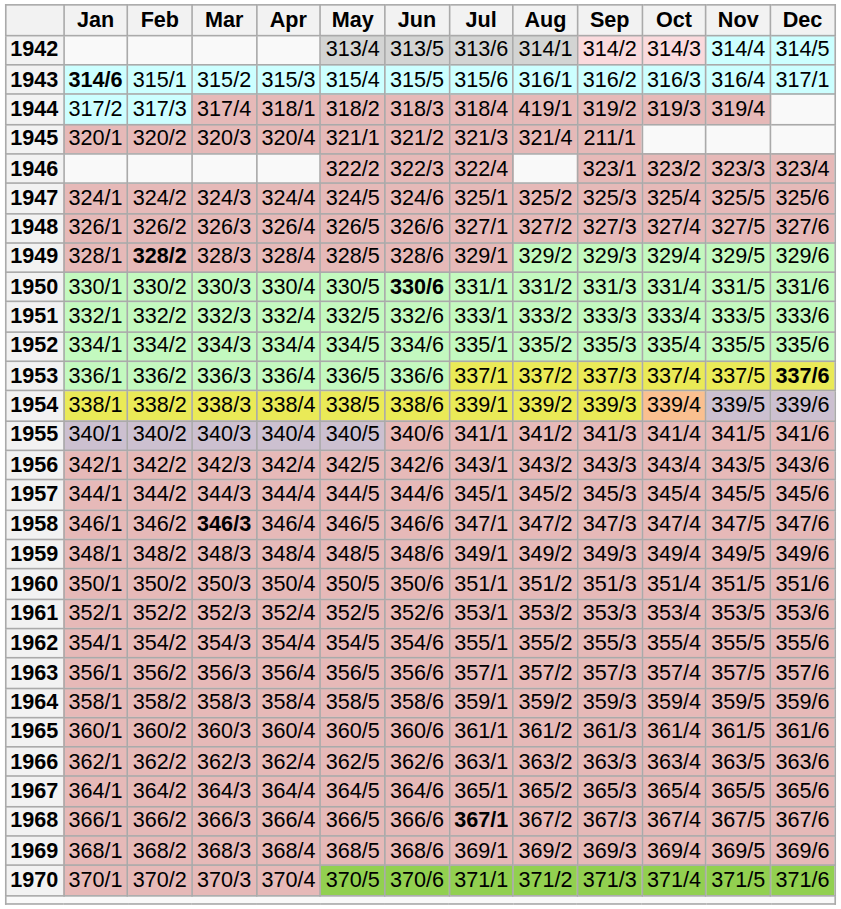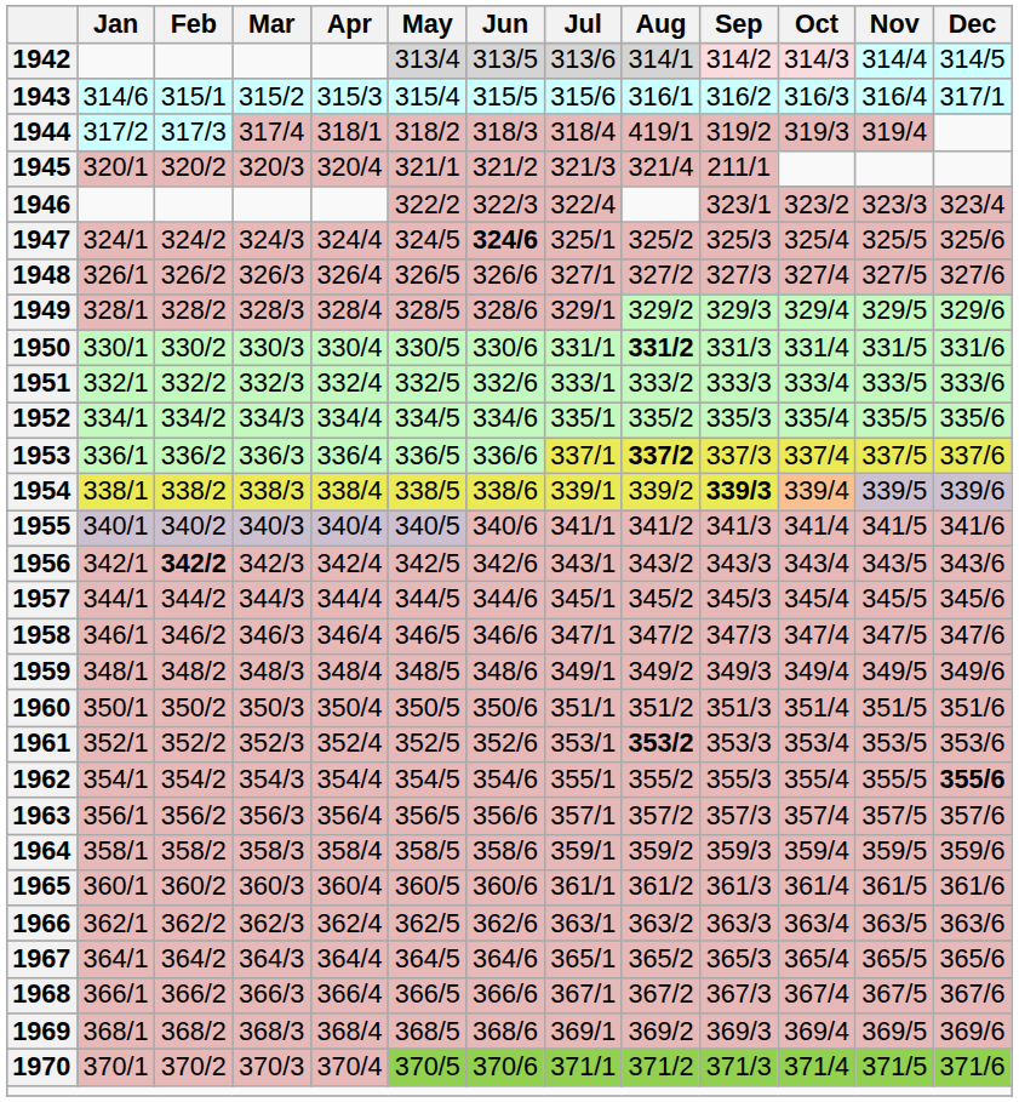1943 | Jan: bold -> normal
1947 | Jun: normal -> bold
1949 | Feb: bold -> normal
1950 | Jun: bold -> normal
1950 | Aug: normal -> bold
1953 | Aug: normal -> bold
1953 | Dec: bold -> normal
1954 | Sep: normal -> bold
1956 | Feb: normal -> bold
1958 | Mar: bold -> normal
1961 | Aug: normal -> bold
1962 | Dec: normal -> bold
1968 | Jul: bold -> normal
